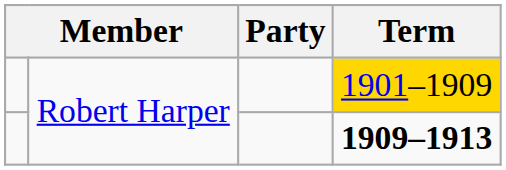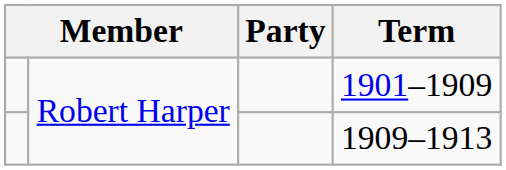1901–1909 | Term: gold background -> no background
1909–1913 | Term: bold -> normal
